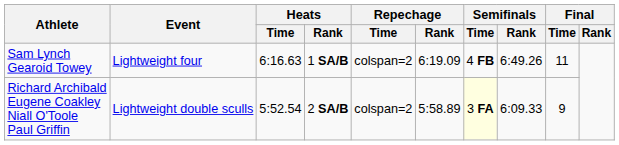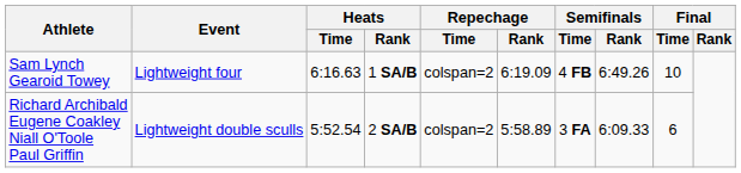Sam Lynch Gearoid Towey | Final / Time: 11 -> 10
Richard Archibald Eugene Coakley Niall O'Toole Paul Griffin | Semifinals / Time: lightyellow background -> no background
Richard Archibald Eugene Coakley Niall O'Toole Paul Griffin | Final / Time: 9 -> 6
